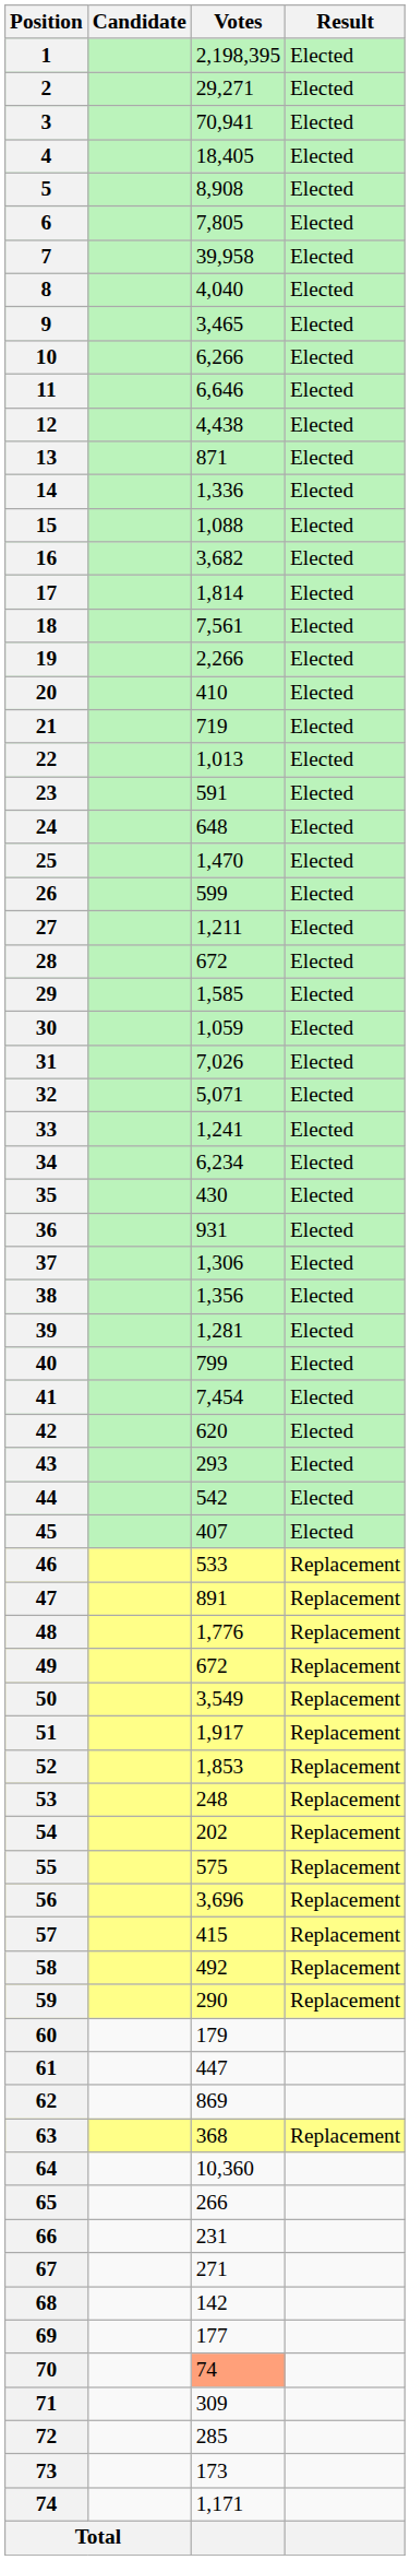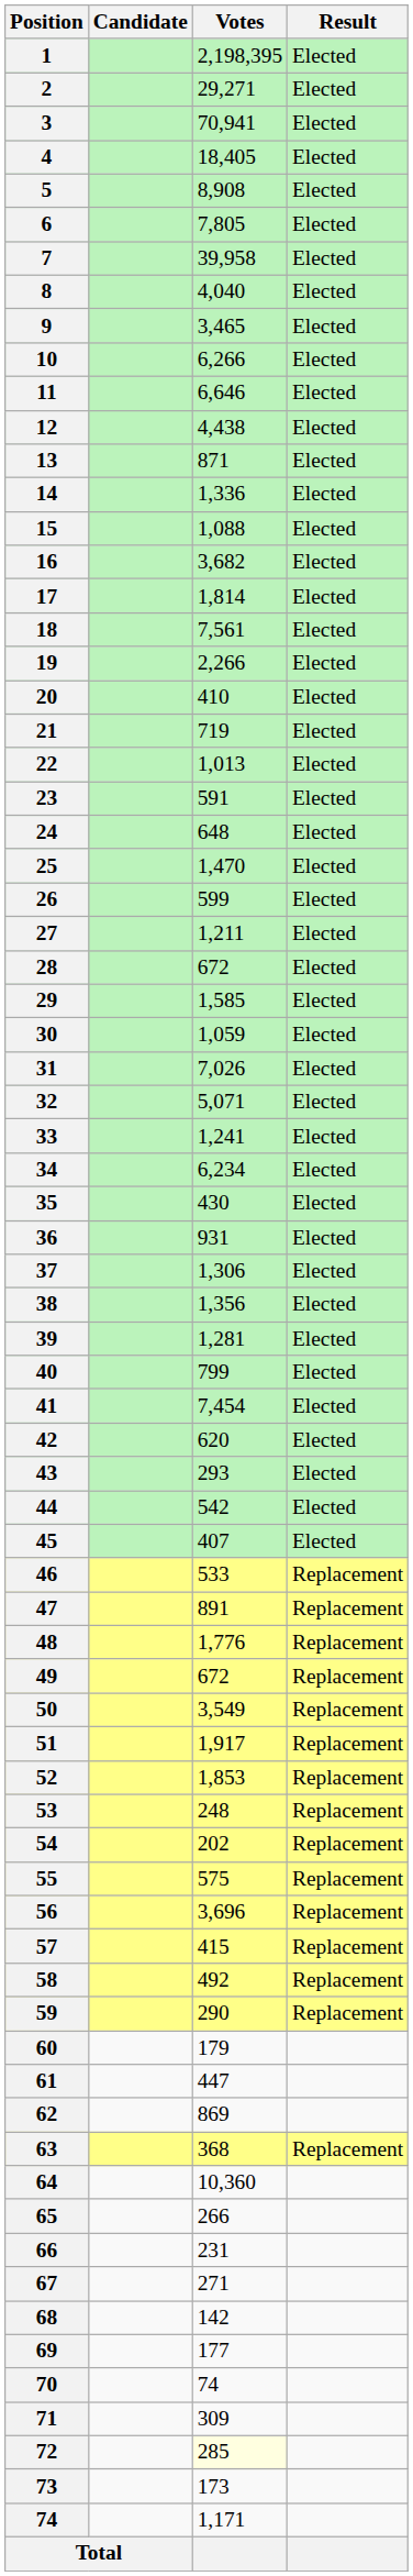70 | Votes: lightsalmon background -> no background
72 | Votes: no background -> lightyellow background
